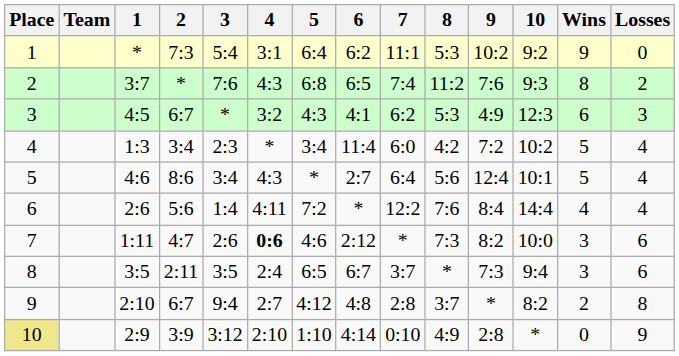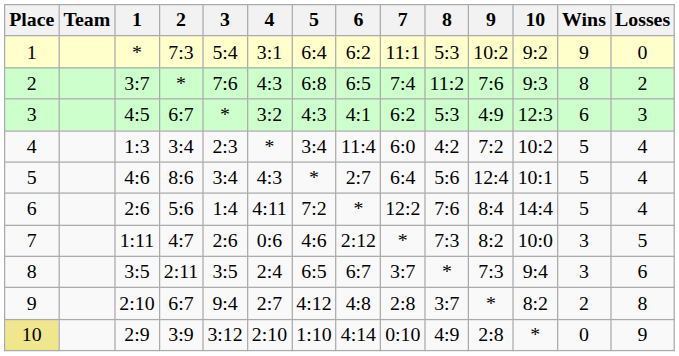row 7 | Wins: 4 -> 5
row 8 | 4: bold -> normal
row 8 | Losses: 6 -> 5
